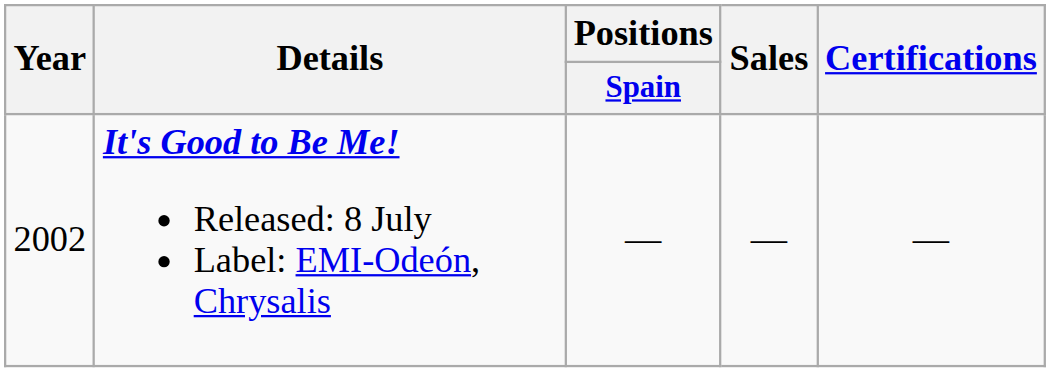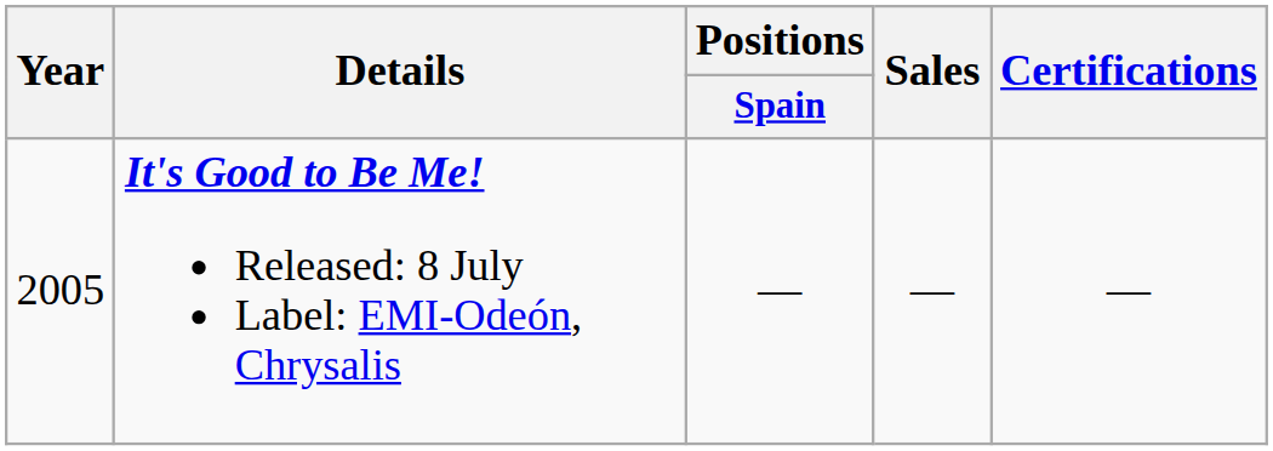row 3 | Year: 2002 -> 2005
